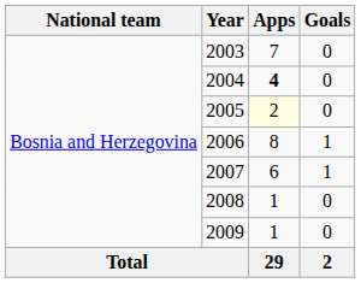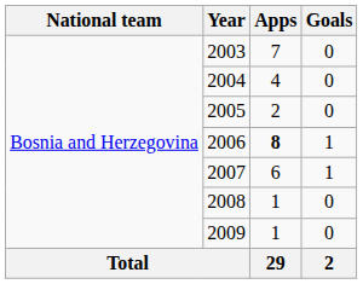2004 | Apps: bold -> normal
2005 | Apps: lightyellow background -> no background
2006 | Apps: normal -> bold
